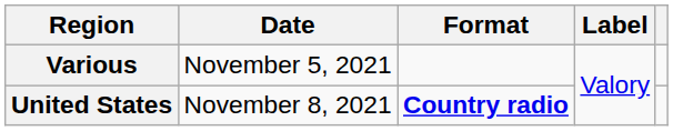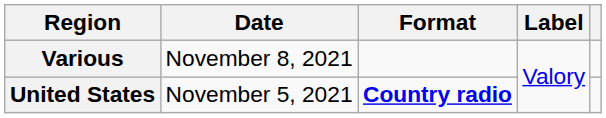Various | Date: November 5, 2021 -> November 8, 2021
United States | Date: November 8, 2021 -> November 5, 2021
